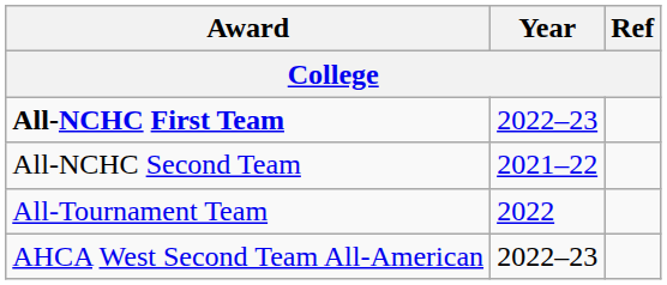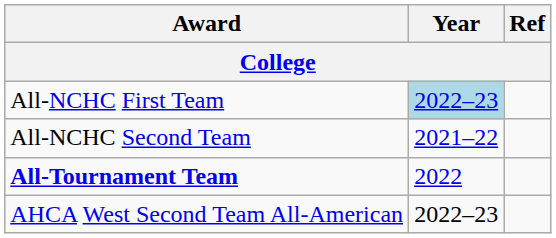row 3 | Award: bold -> normal
row 3 | Year: no background -> lightblue background
row 5 | Award: normal -> bold
